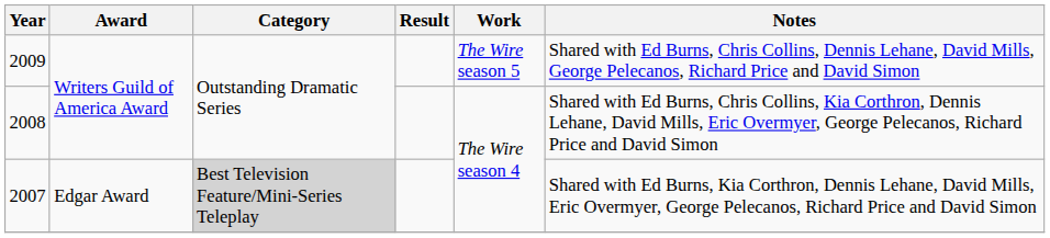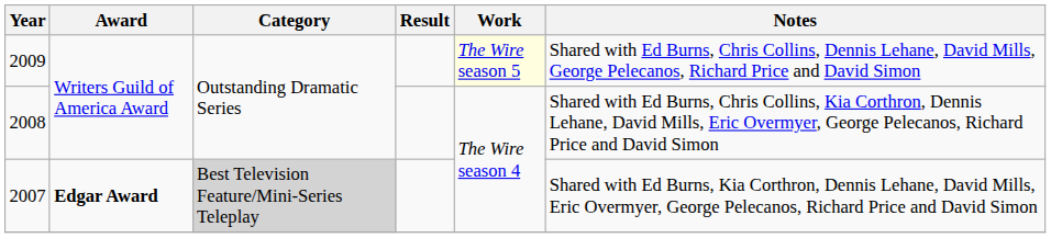2009 | Work: no background -> lightyellow background
2007 | Award: normal -> bold
